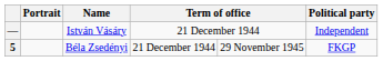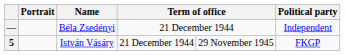— | Name: István Vásáry -> Béla Zsedényi
5 | Name: Béla Zsedényi -> István Vásáry
